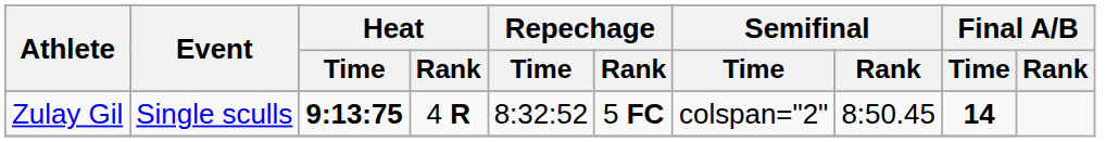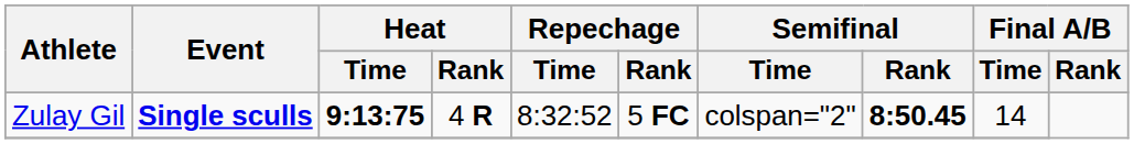Zulay Gil | Event: normal -> bold
Zulay Gil | Semifinal / Rank: normal -> bold
Zulay Gil | Final A/B / Time: bold -> normal
